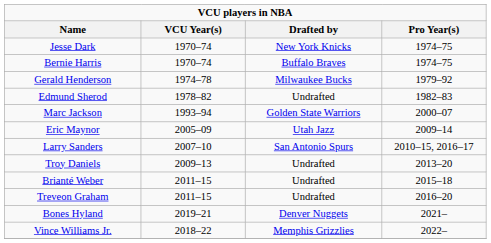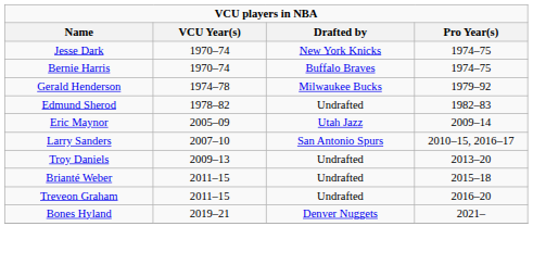- row: Marc Jackson | 1993–94 | Golden State Warriors | 2000–07
- row: Vince Williams Jr. | 2018–22 | Memphis Grizzlies | 2022–
